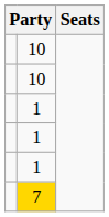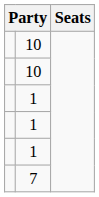7 | column 2: gold background -> no background
